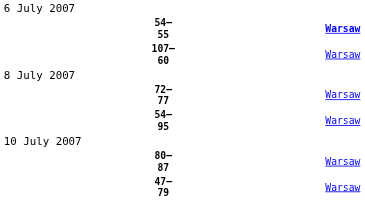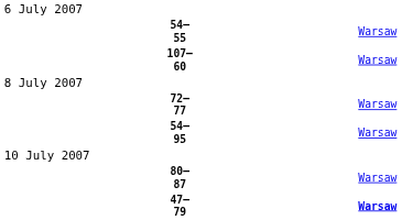54–55 | column 3: bold -> normal
47–79 | column 3: normal -> bold
